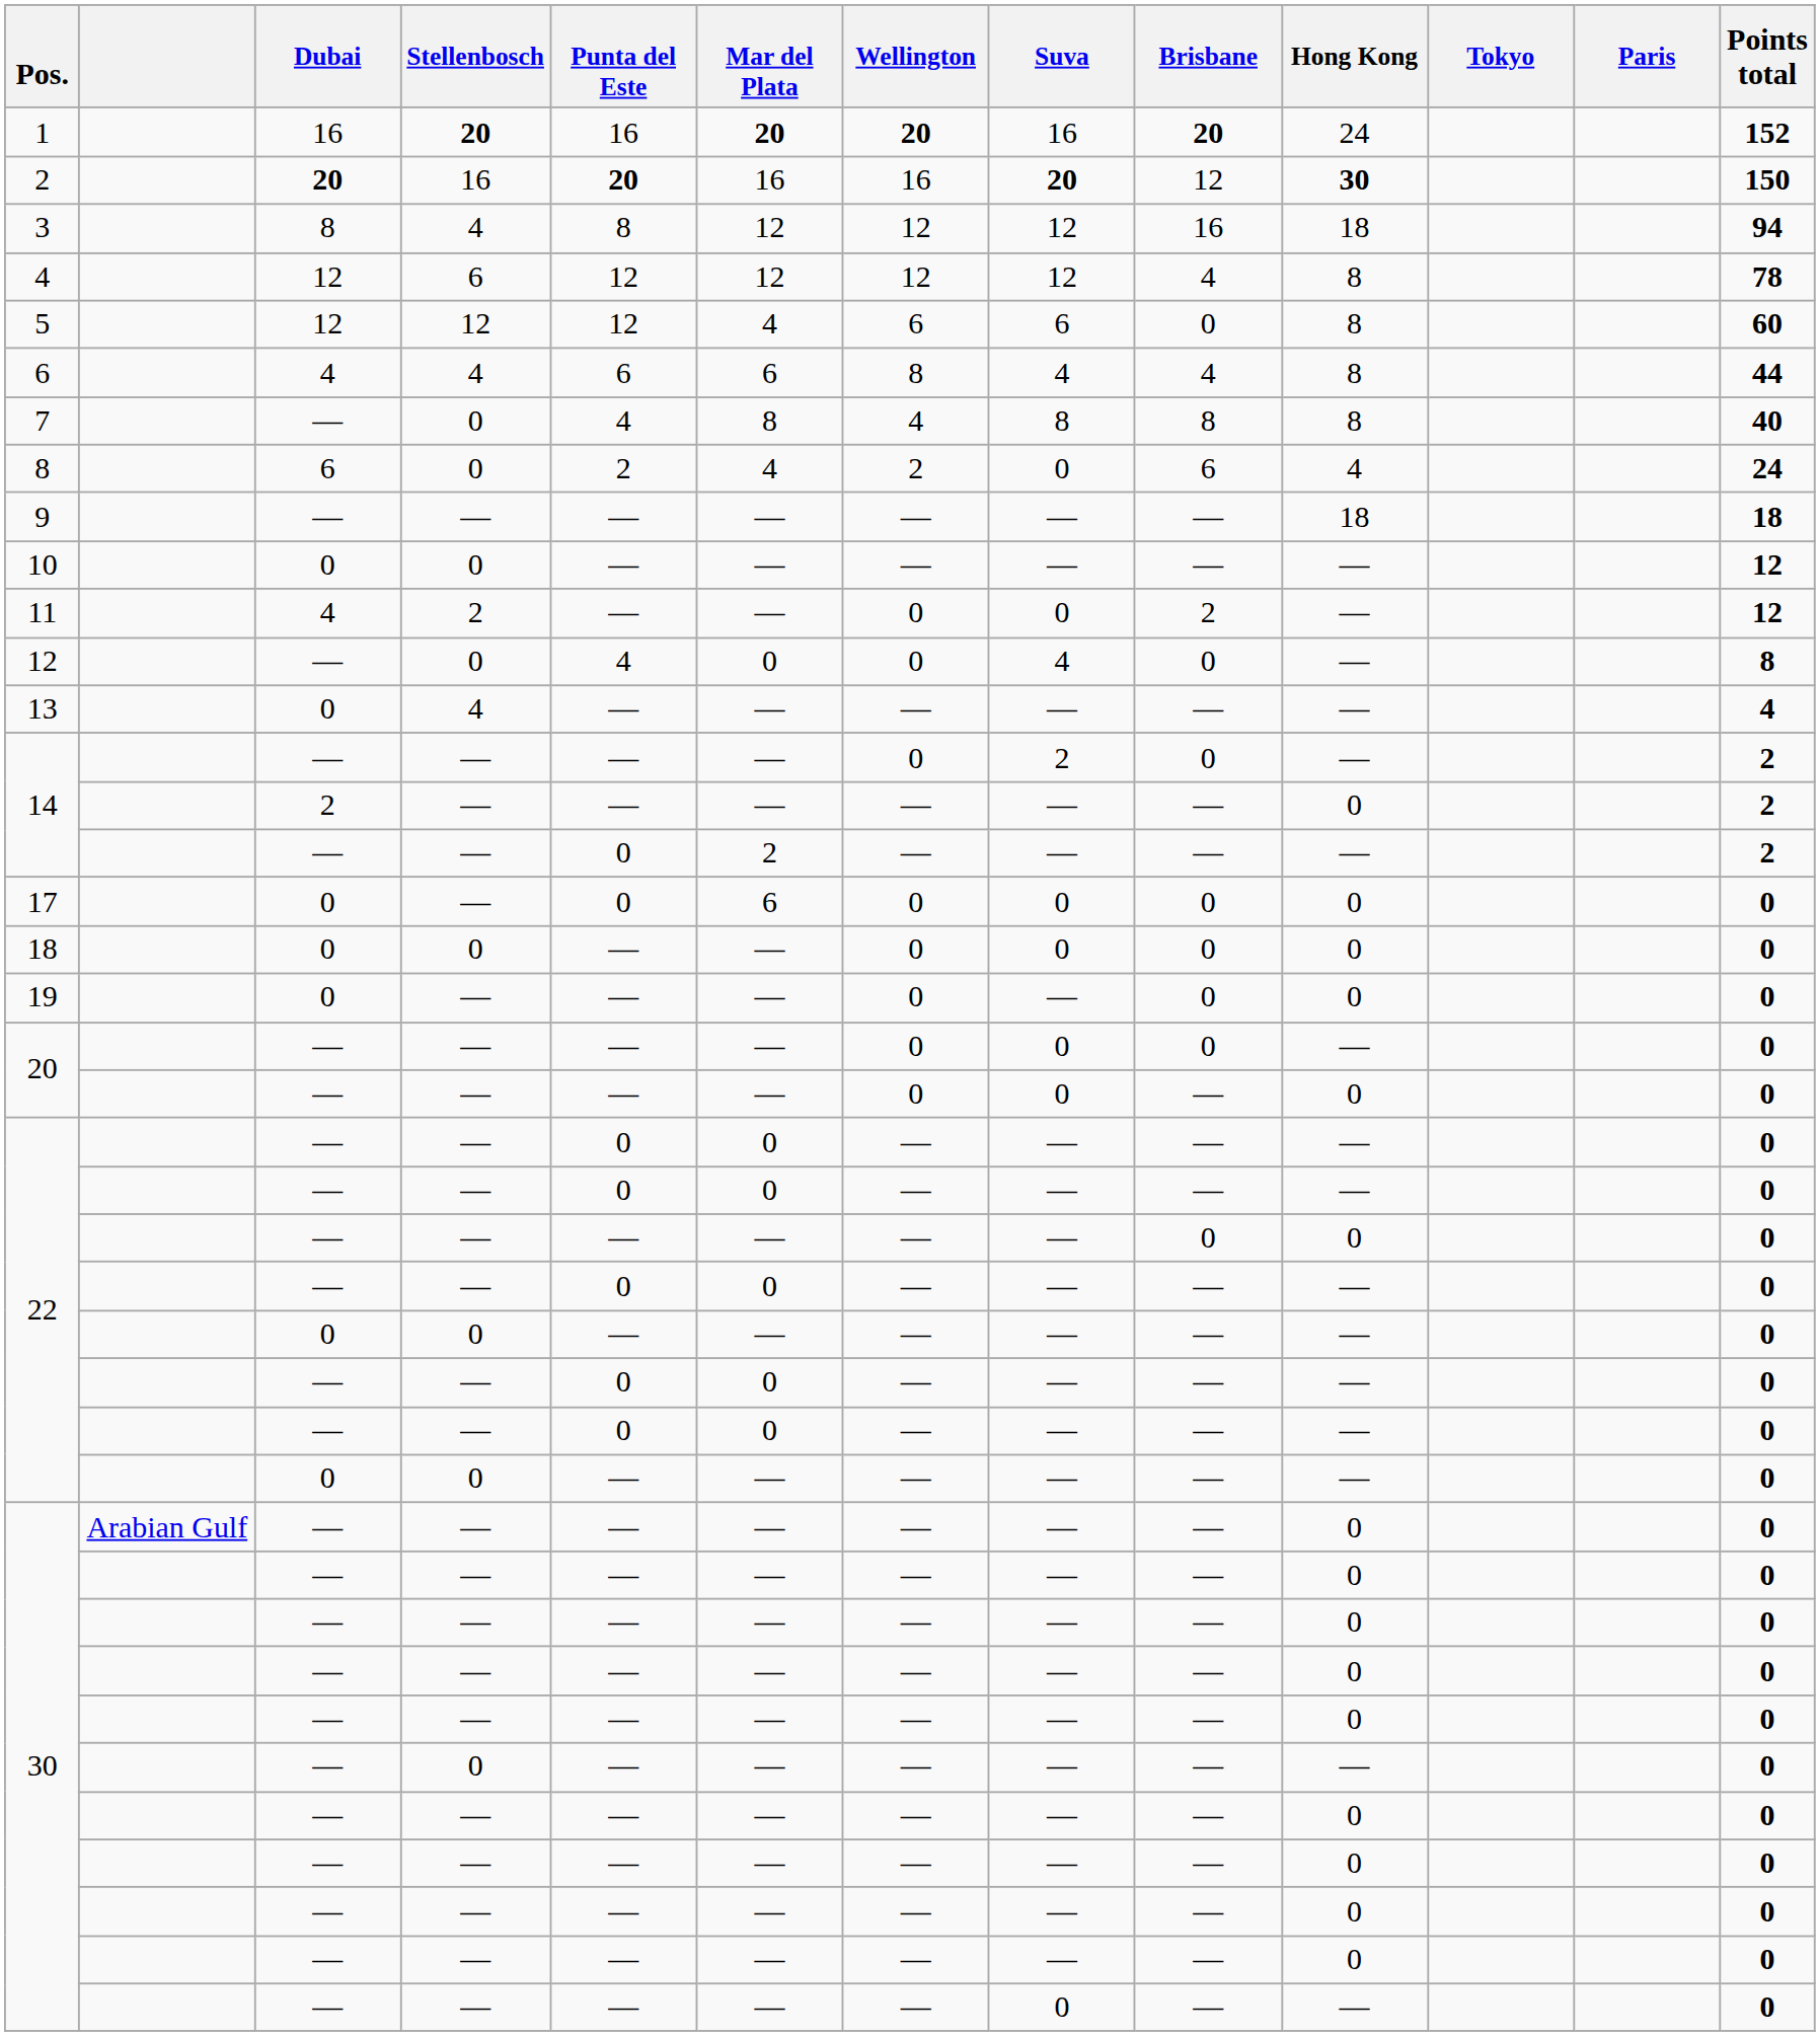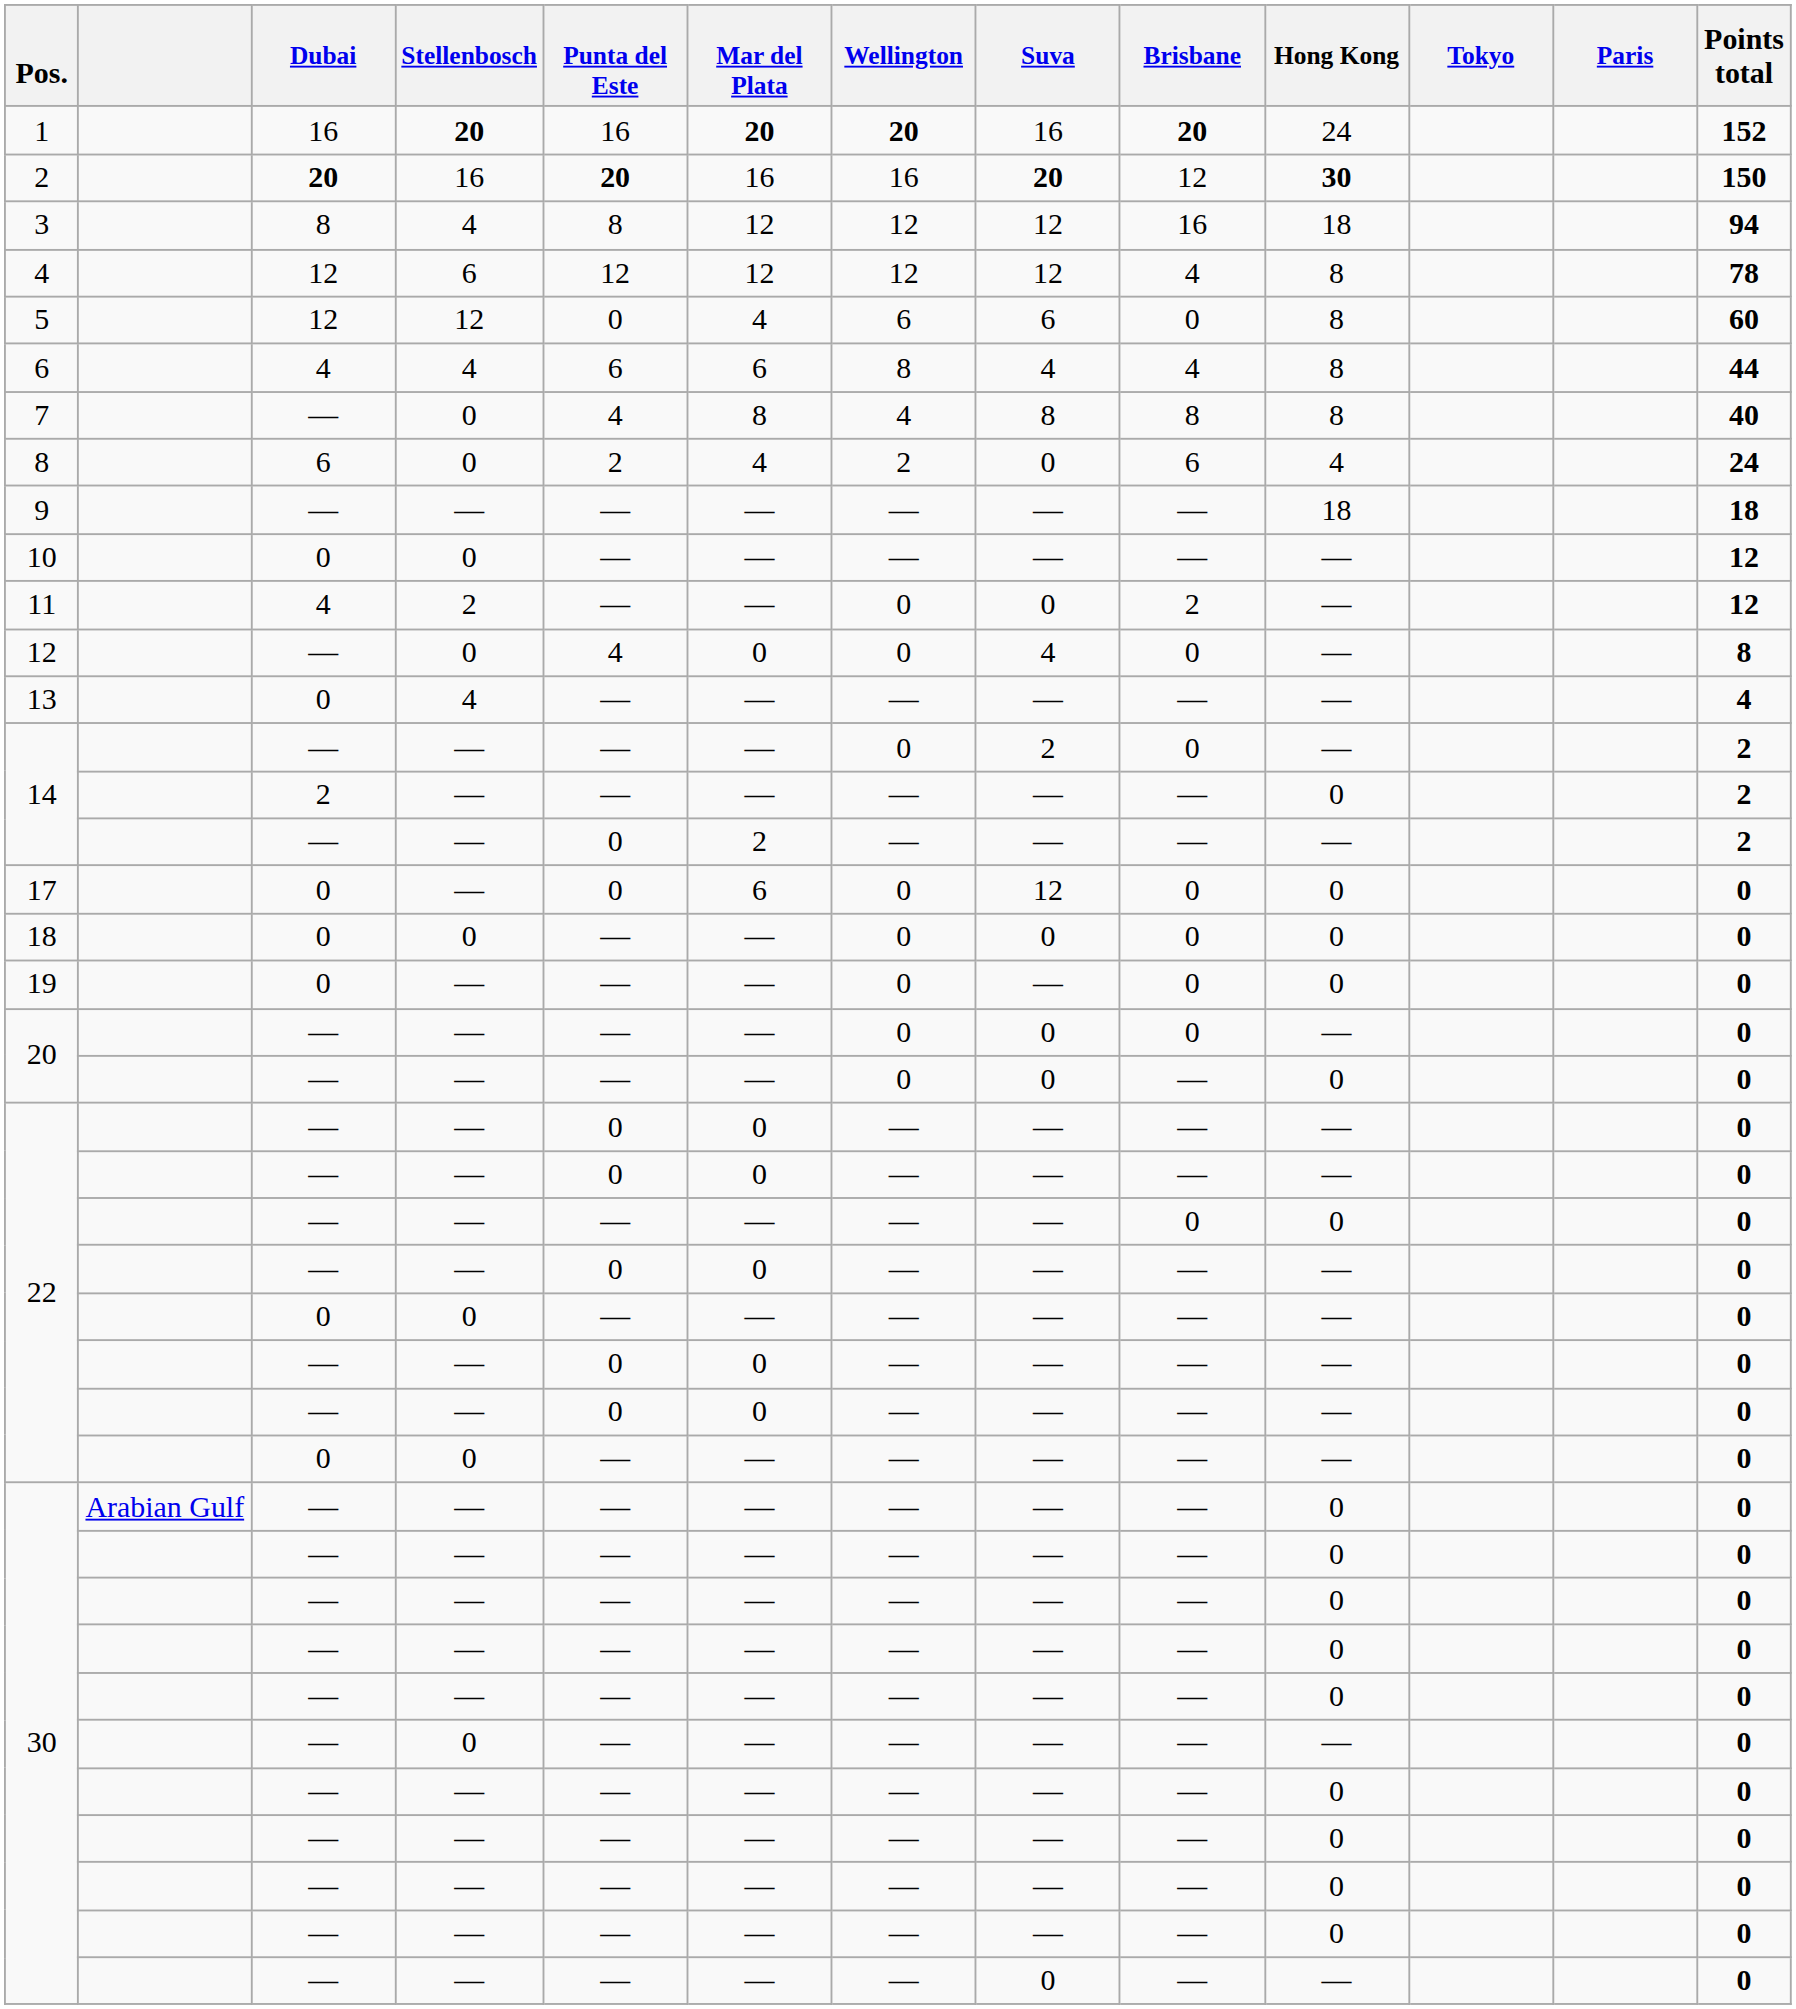5 | Punta del Este: 12 -> 0
17 | Suva: 0 -> 12
